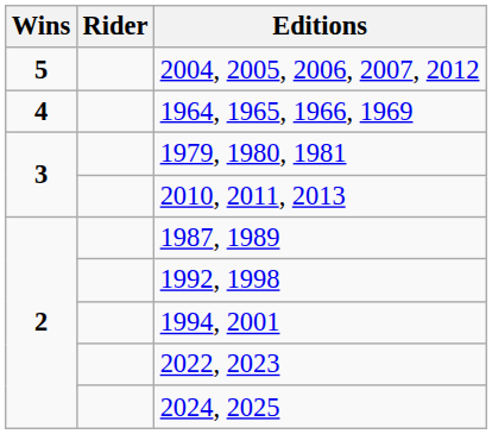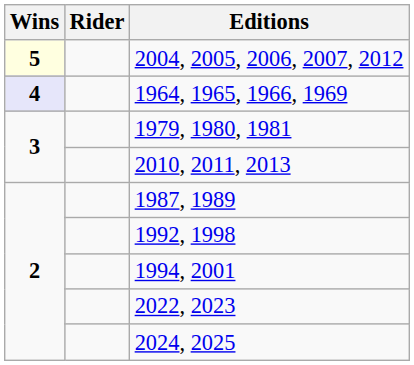2004, 2005, 2006, 2007, 2012 | Wins: no background -> lightyellow background
1964, 1965, 1966, 1969 | Wins: no background -> lavender background
